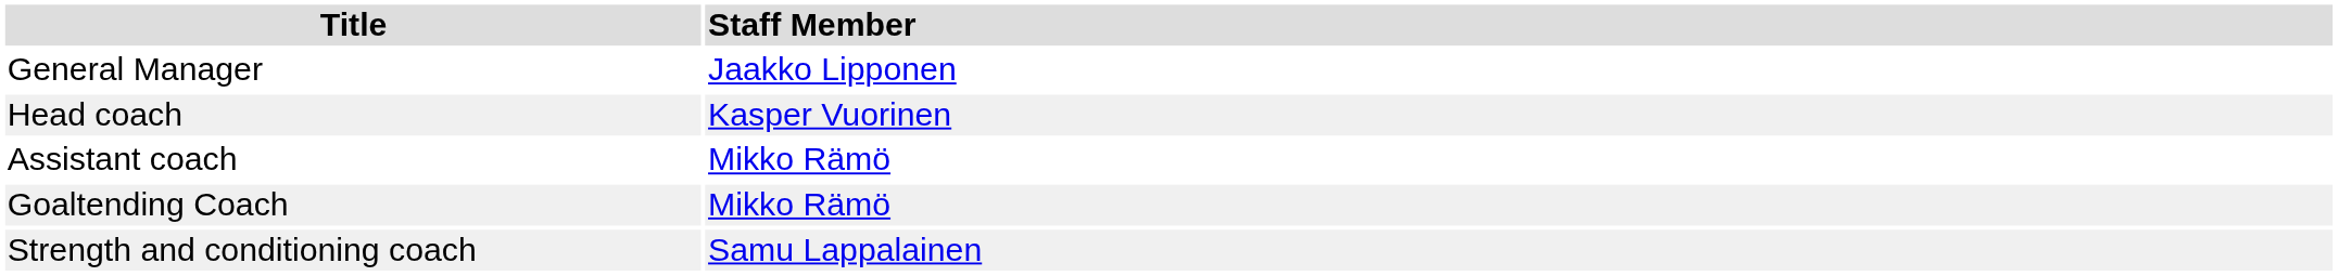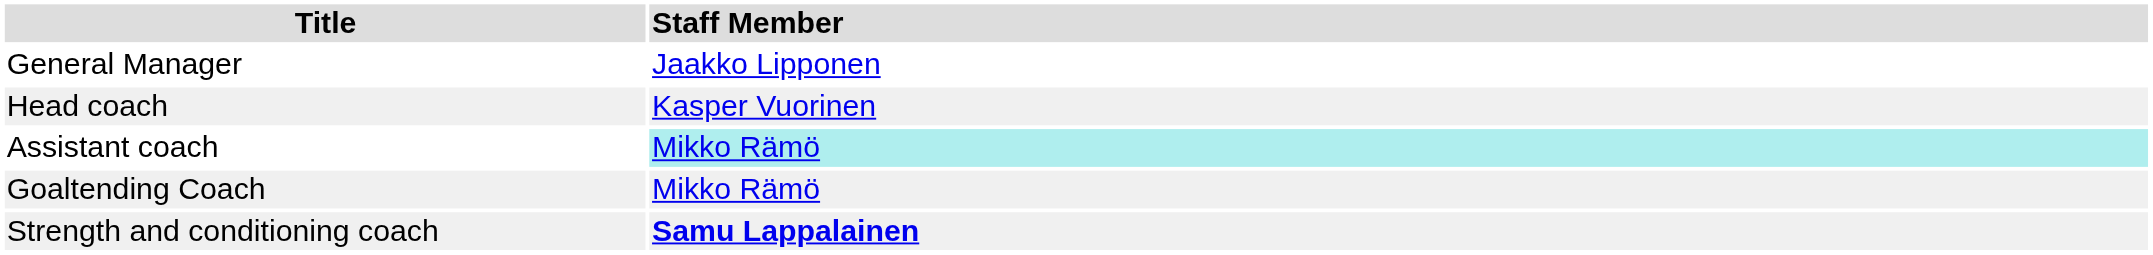Assistant coach | Staff Member: no background -> paleturquoise background
Strength and conditioning coach | Staff Member: normal -> bold
